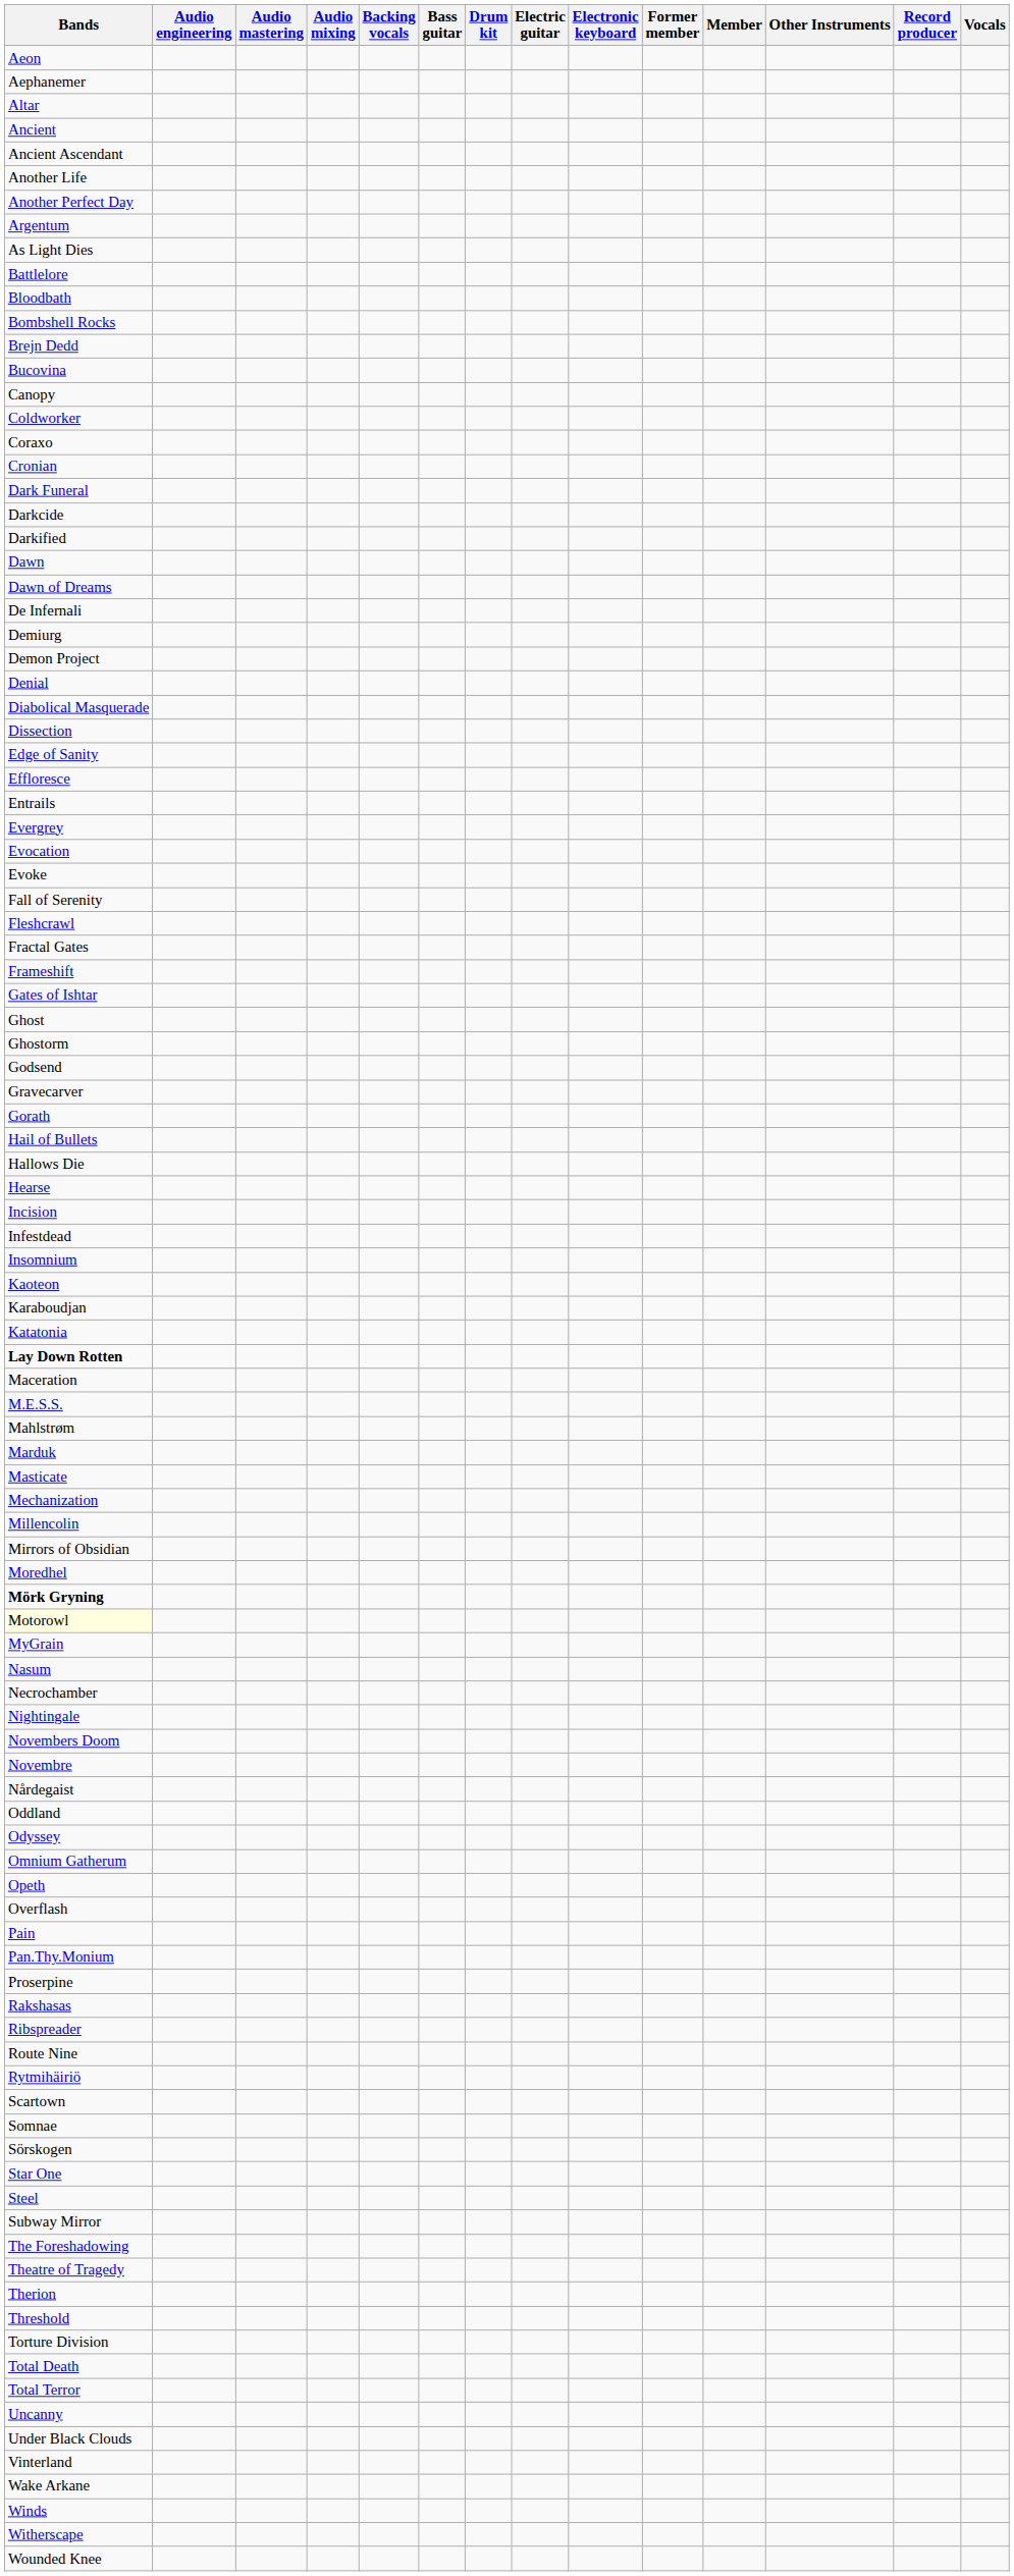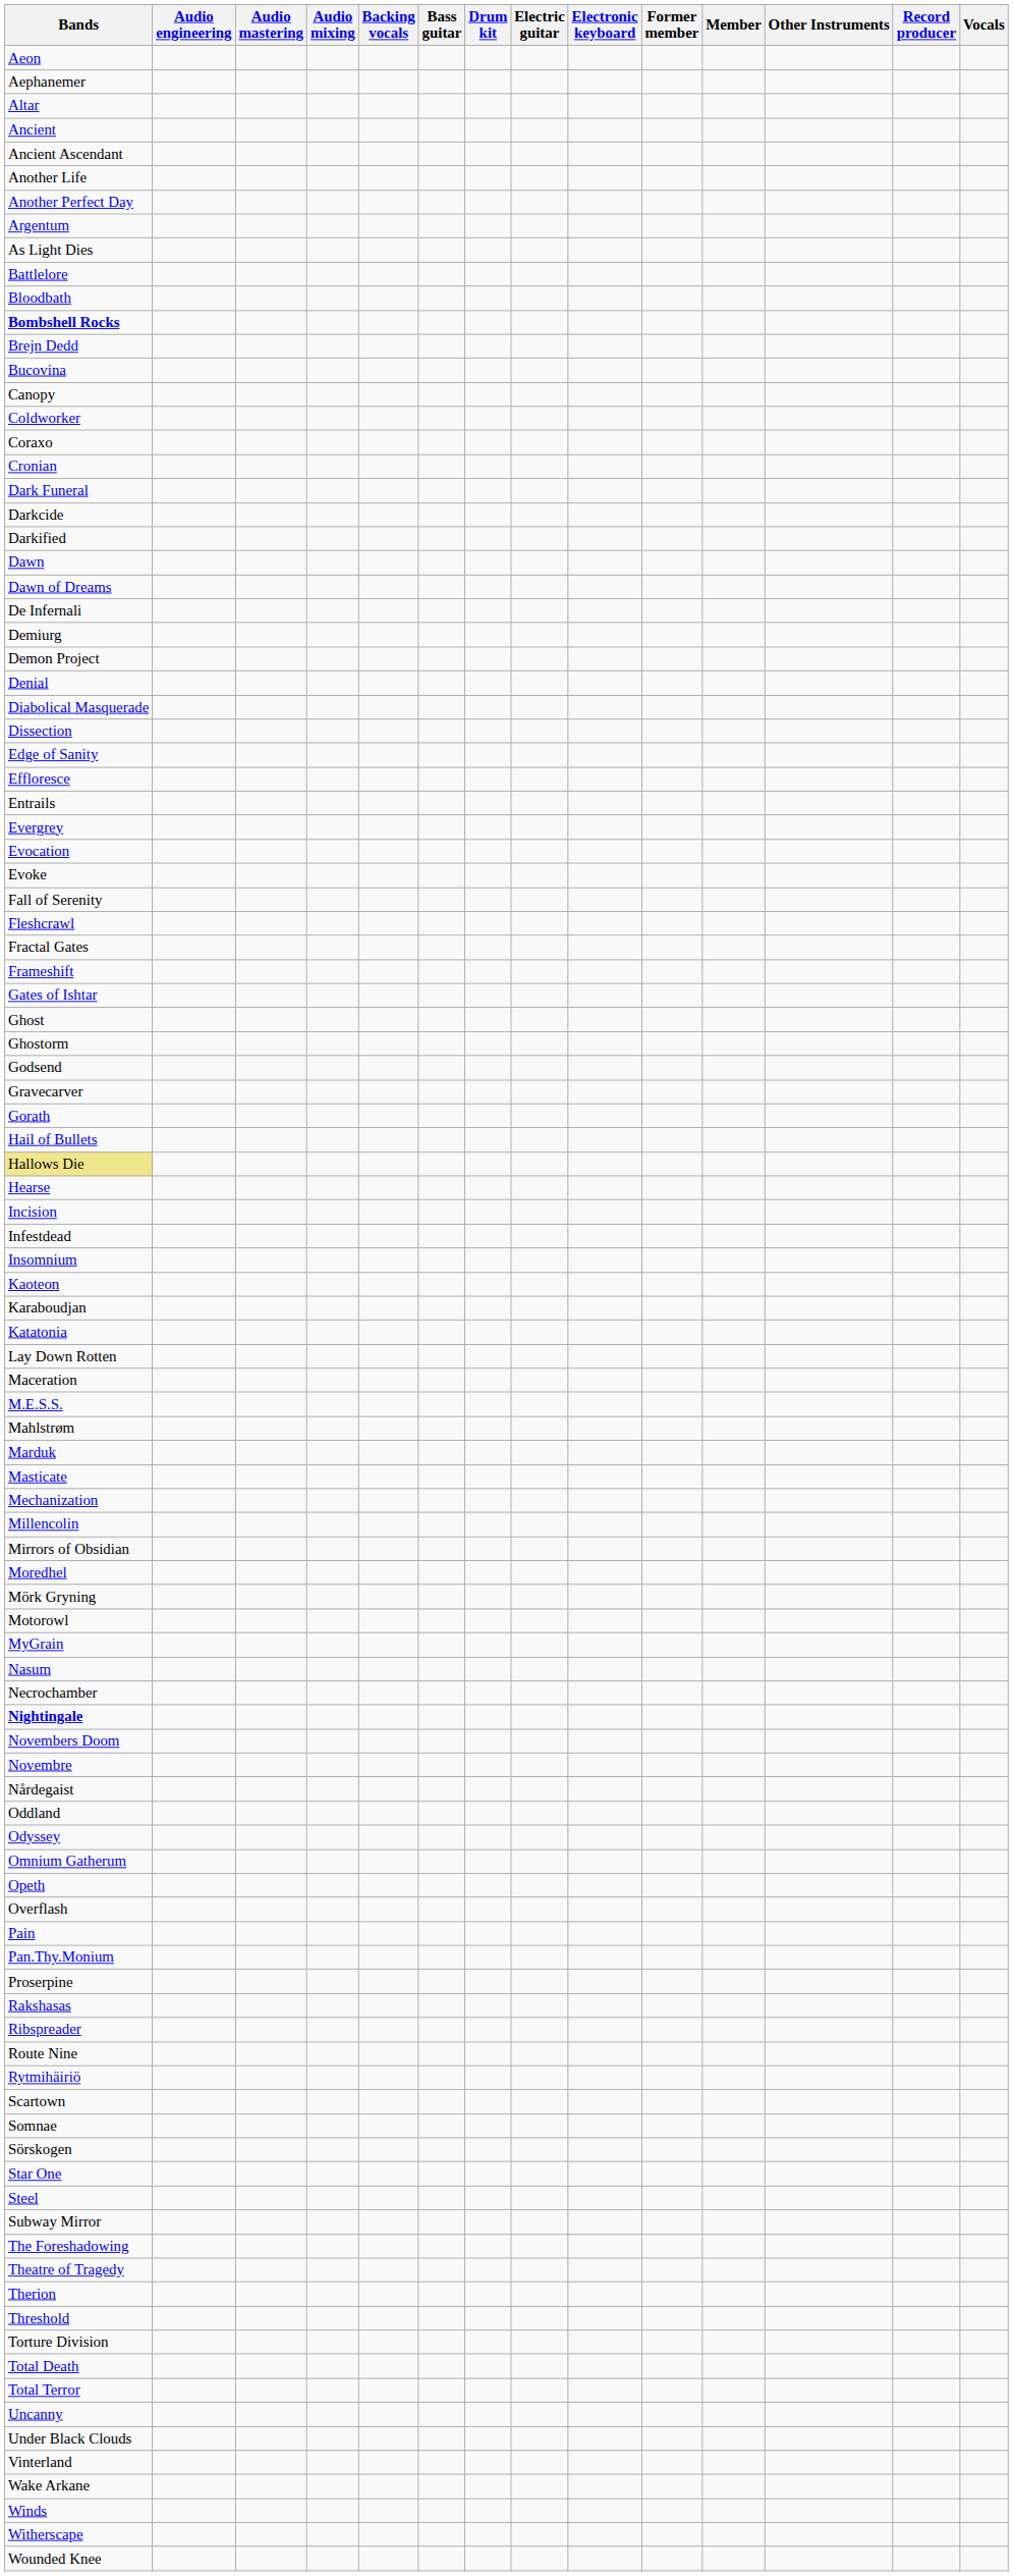Bombshell Rocks | Bands: normal -> bold
Hallows Die | Bands: no background -> khaki background
Lay Down Rotten | Bands: bold -> normal
Mörk Gryning | Bands: bold -> normal
Motorowl | Bands: lightyellow background -> no background
Nightingale | Bands: normal -> bold
